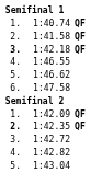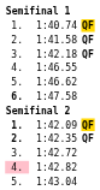1:40.74 | column 3: no background -> gold background
1:42.18 | column 1: bold -> normal
1:47.58 | column 1: normal -> bold
1:42.09 | column 1: normal -> bold
1:42.09 | column 3: no background -> gold background
1:42.82 | column 1: no background -> pink background
